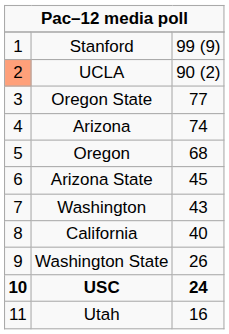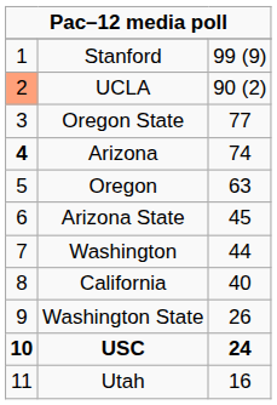Arizona | column 1: normal -> bold
Oregon | column 3: 68 -> 63
Washington | column 3: 43 -> 44
